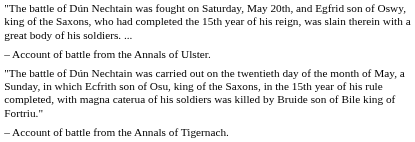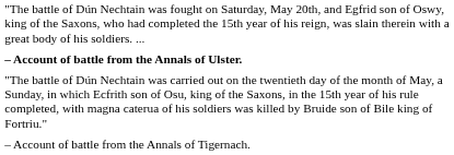row 2 | column 1: normal -> bold
